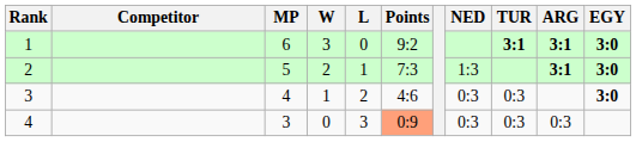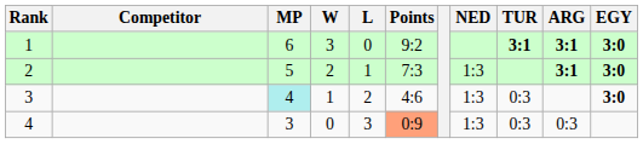row 4 | MP: no background -> paleturquoise background
row 4 | NED: 0:3 -> 1:3
row 5 | NED: 0:3 -> 1:3
